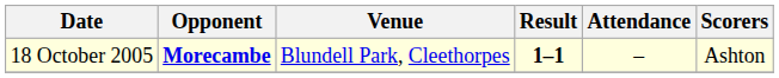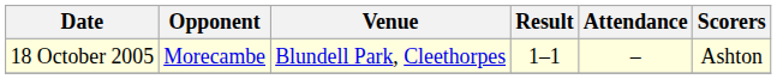18 October 2005 | Opponent: bold -> normal
18 October 2005 | Result: bold -> normal
